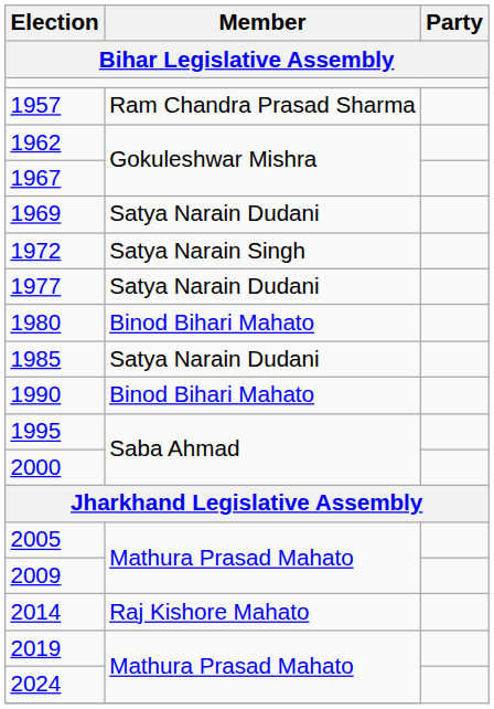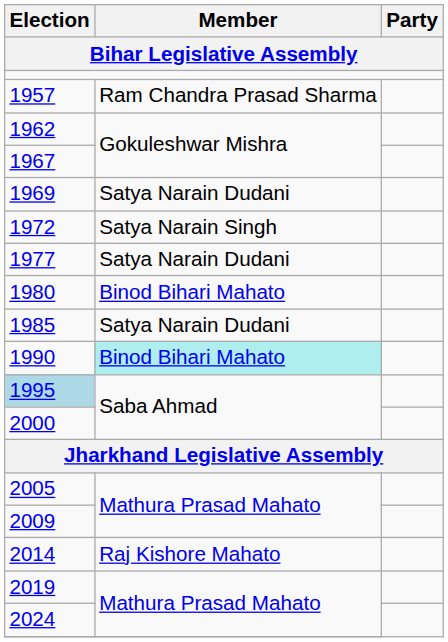1990 | Member: no background -> paleturquoise background
1995 | Election: no background -> lightblue background
